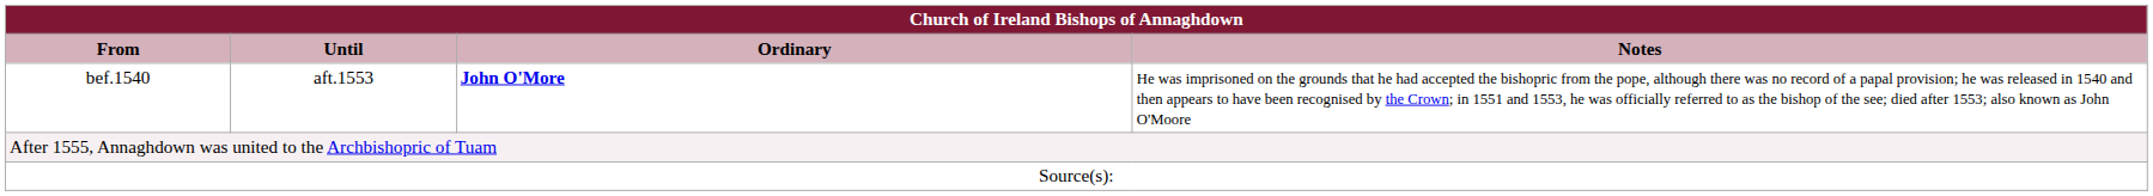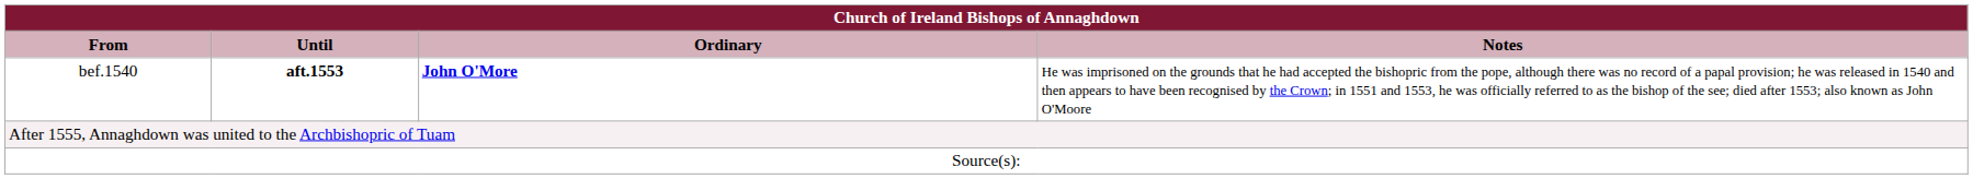bef.1540 | Until: normal -> bold
